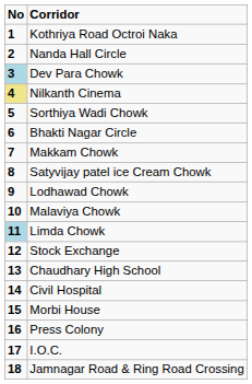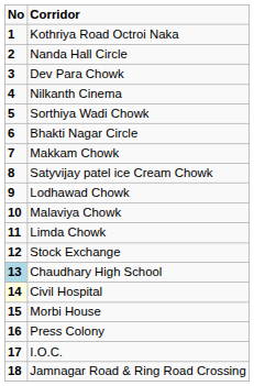Dev Para Chowk | No: lightblue background -> no background
Nilkanth Cinema | No: khaki background -> no background
Limda Chowk | No: lightblue background -> no background
Chaudhary High School | No: no background -> lightblue background
Civil Hospital | No: no background -> lightyellow background
